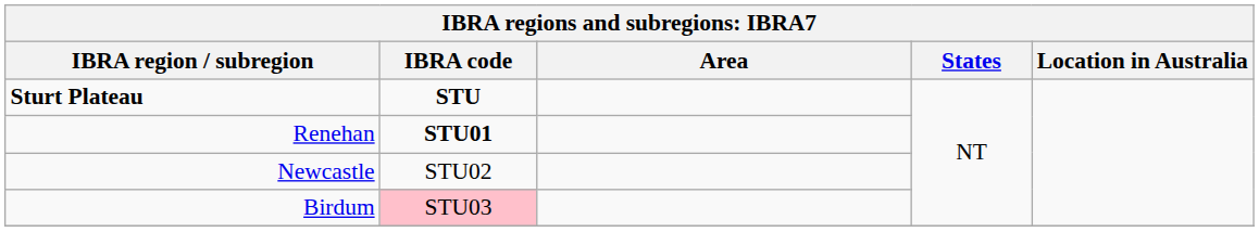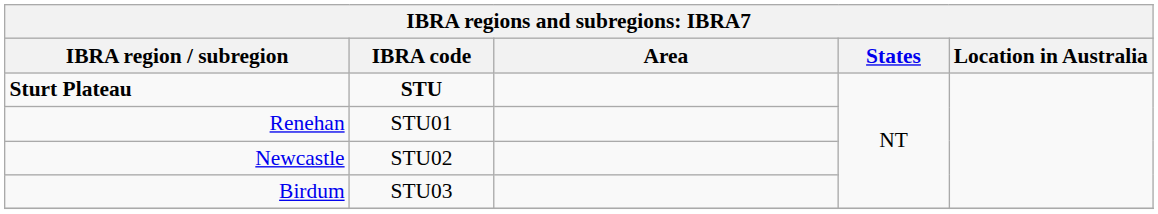Renehan | IBRA code: bold -> normal
Birdum | IBRA code: pink background -> no background
